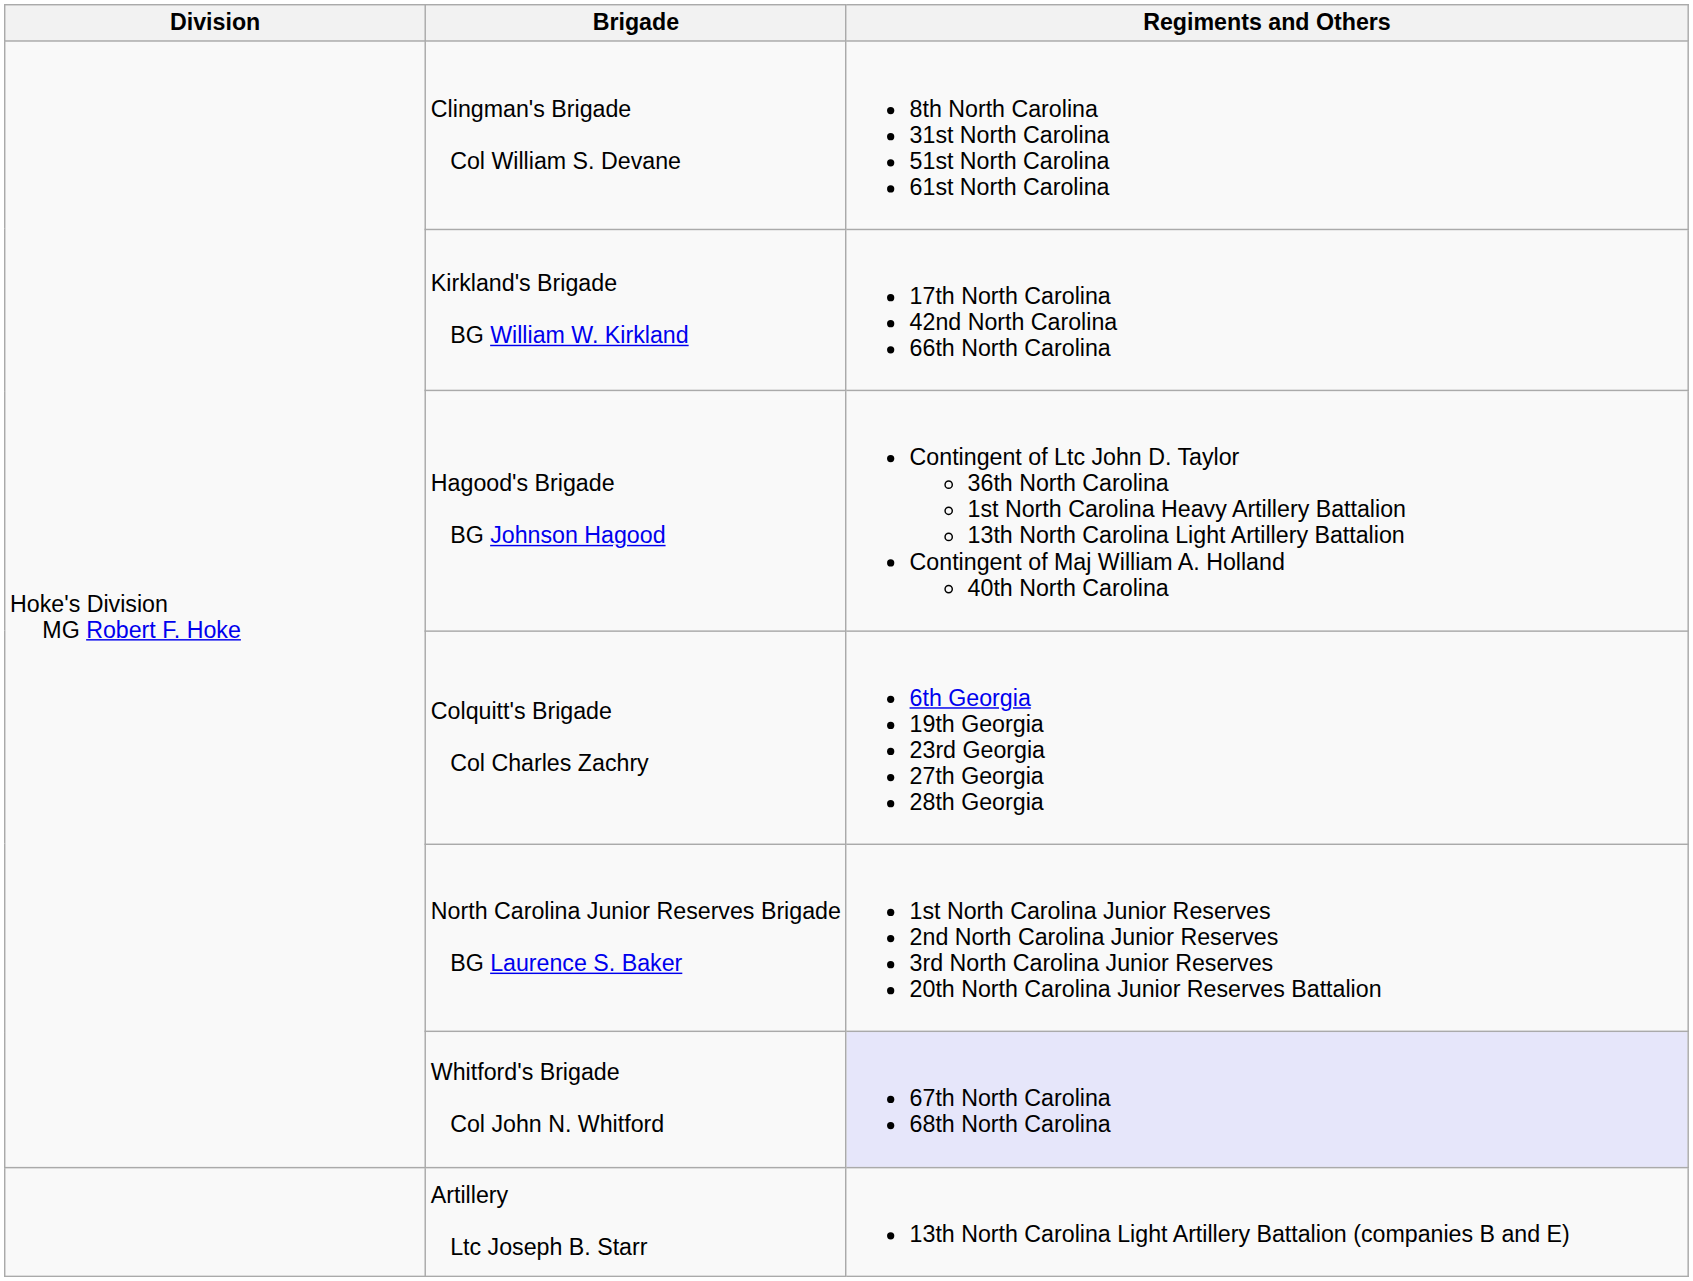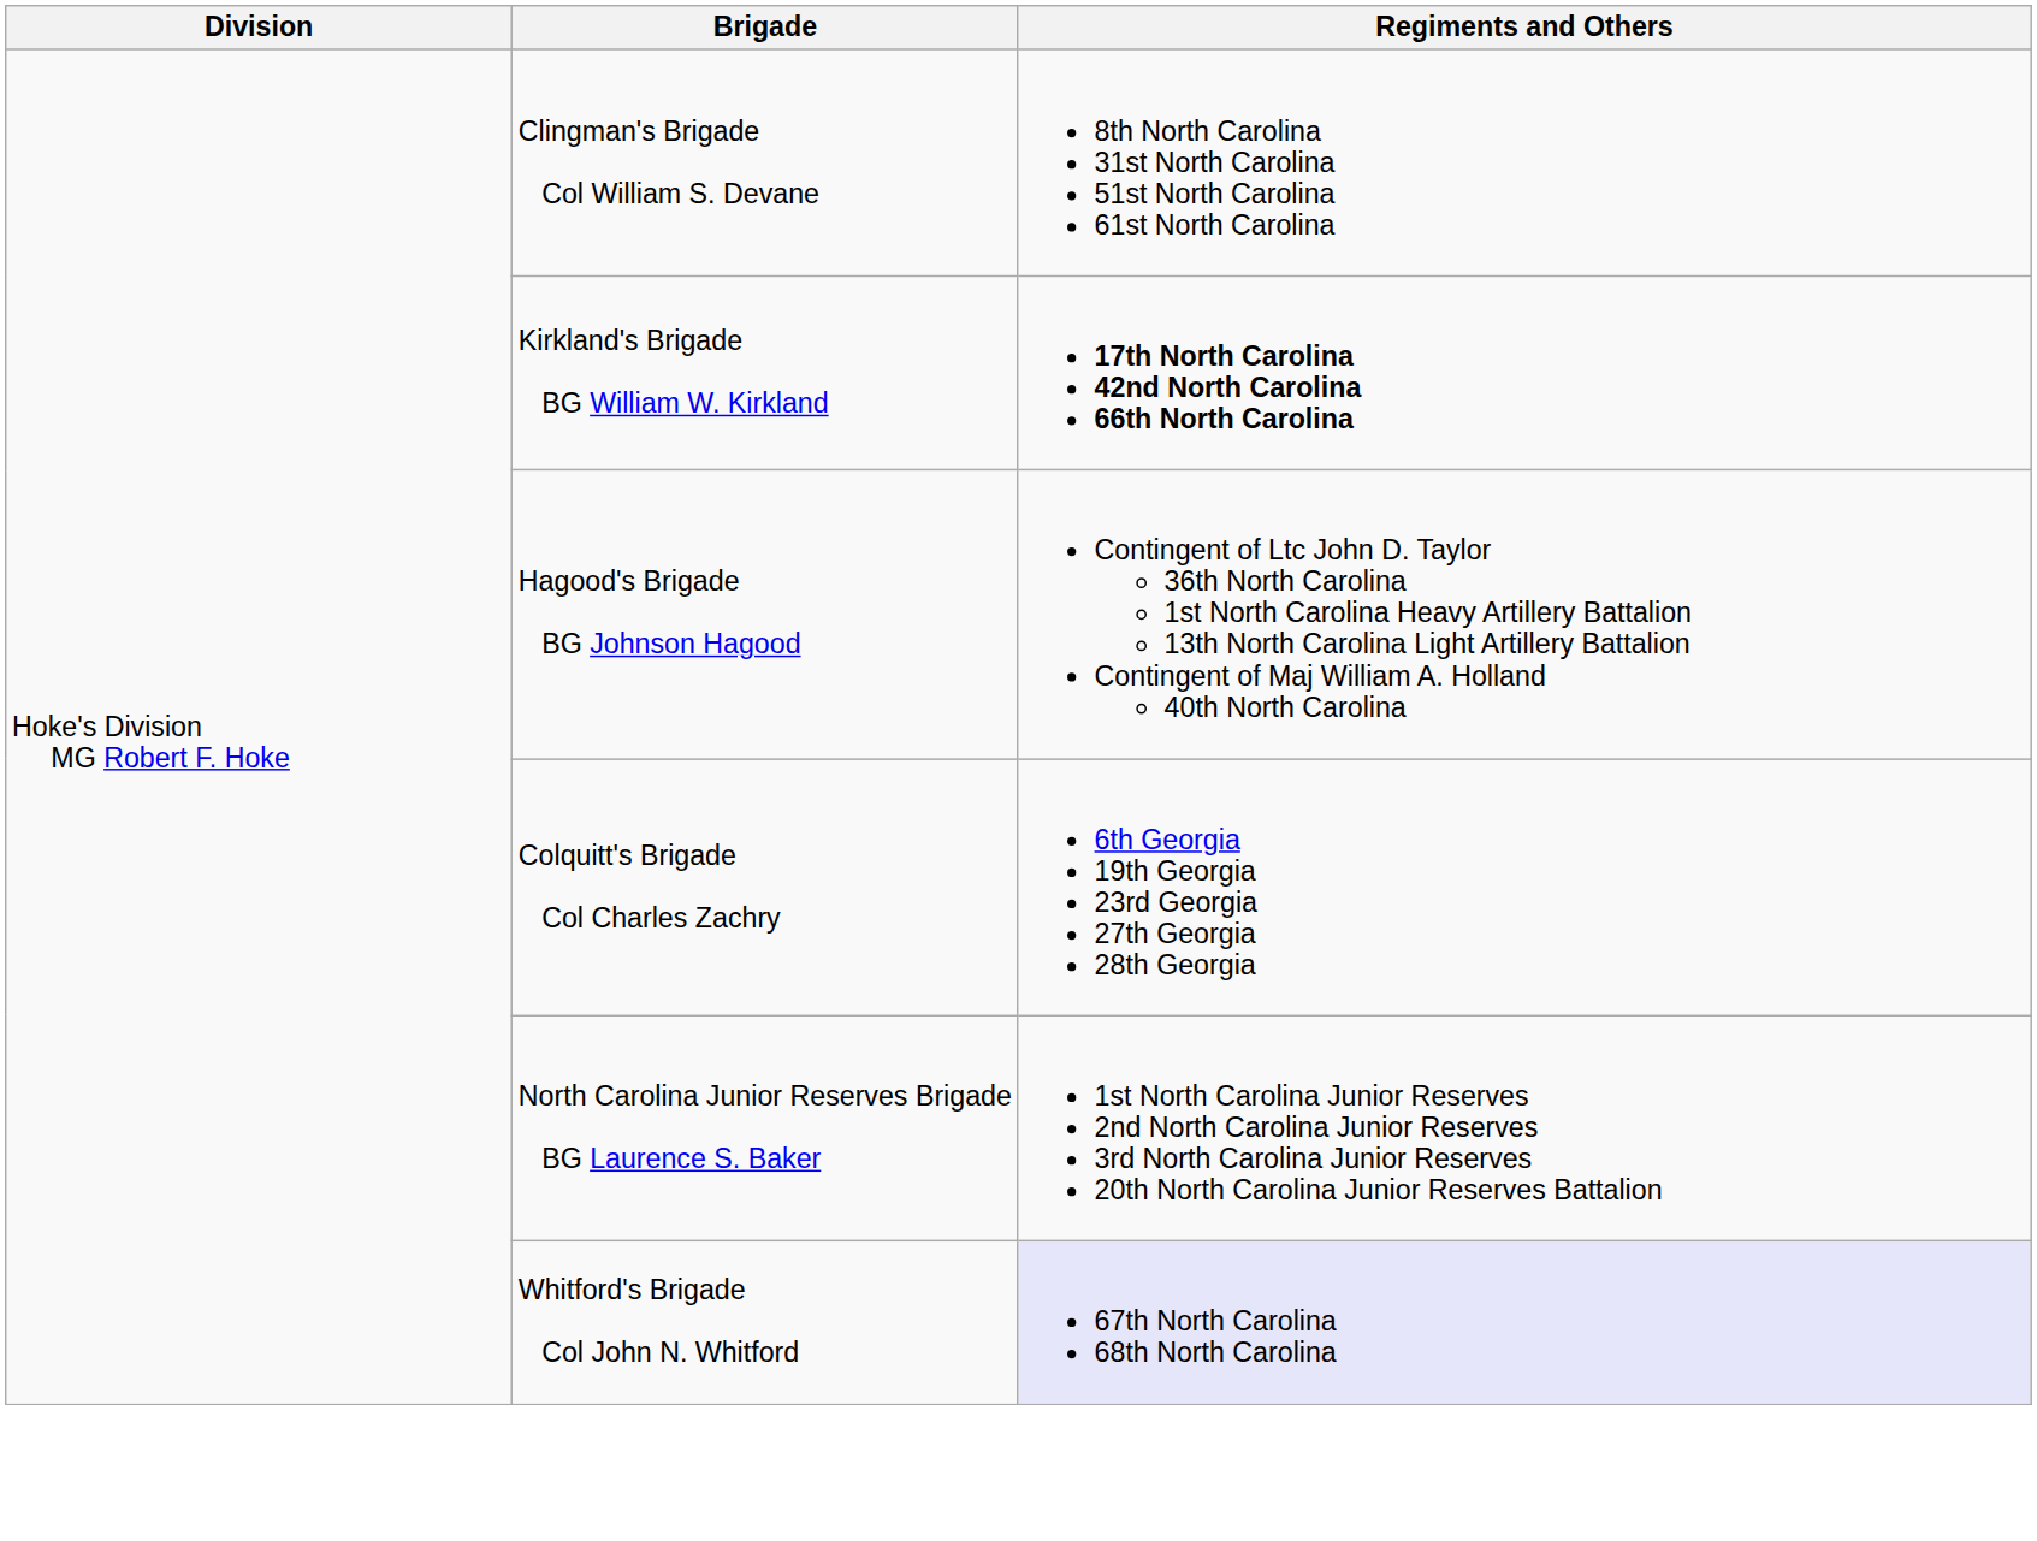Kirkland's Brigade BG William W. Kirkland | Regiments and Others: normal -> bold
- row: Artillery Ltc Joseph B. Starr | 13th North Carolina Light Artillery Battalion (companies B and E)
